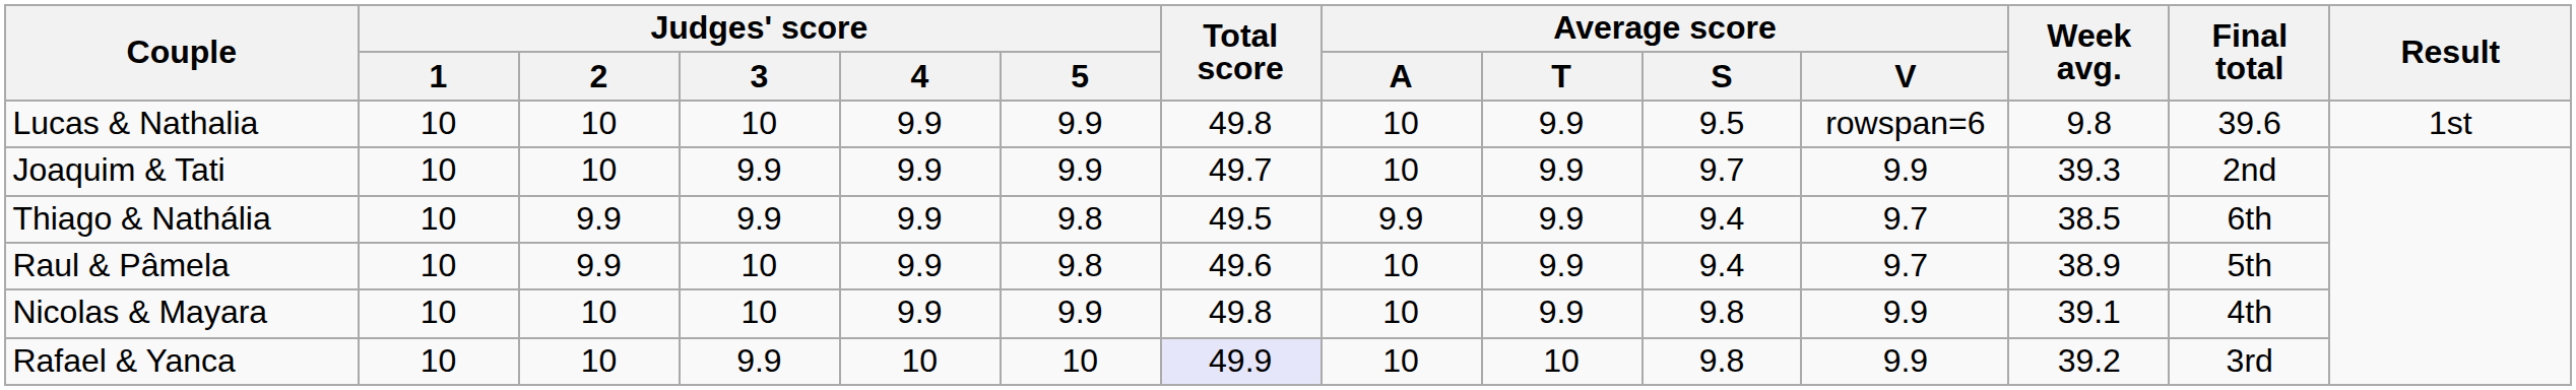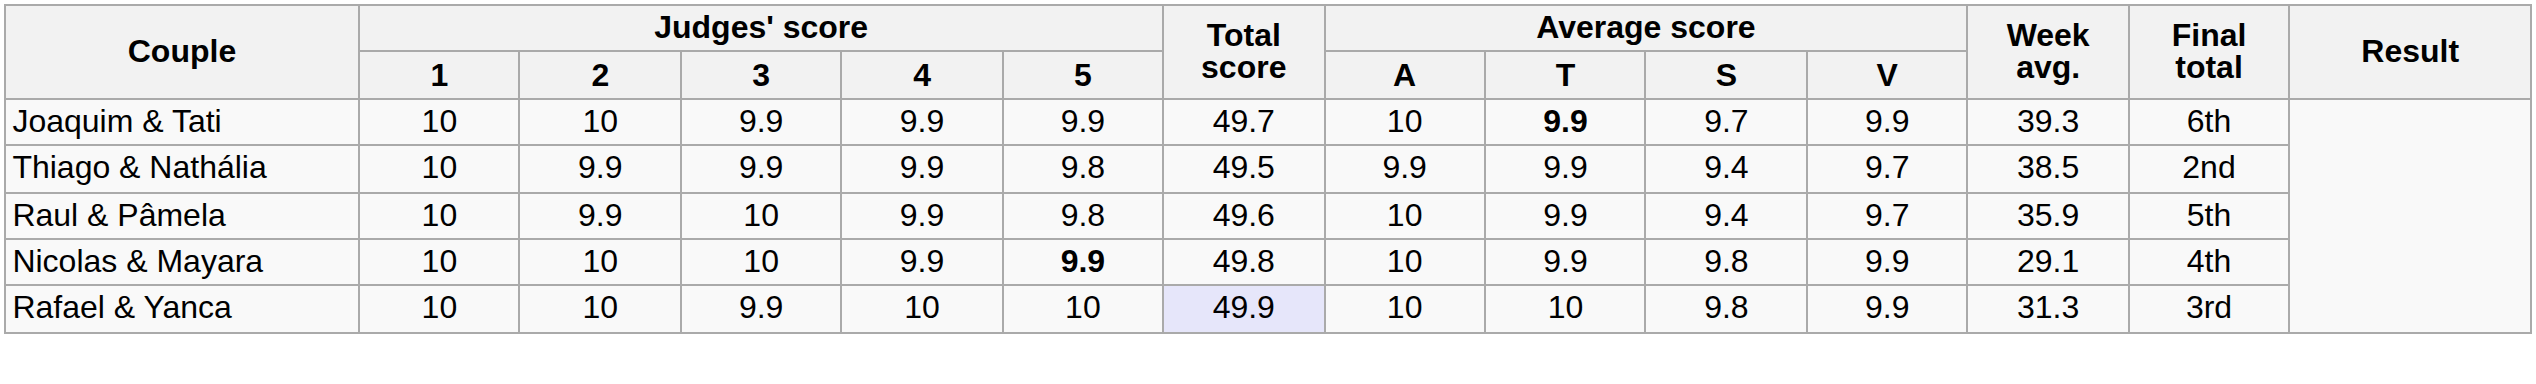- row: Lucas & Nathalia | 10 | 10 | 10 | 9.9 | 9.9 | 49.8 | 10 | 9.9 | 9.5 | rowspan=6 | 9.8 | 39.6 | 1st
Joaquim & Tati | Average score / T: normal -> bold
Joaquim & Tati | Final total: 2nd -> 6th
Thiago & Nathália | Final total: 6th -> 2nd
Raul & Pâmela | Week avg.: 38.9 -> 35.9
Nicolas & Mayara | Judges' score / 5: normal -> bold
Nicolas & Mayara | Week avg.: 39.1 -> 29.1
Rafael & Yanca | Week avg.: 39.2 -> 31.3
